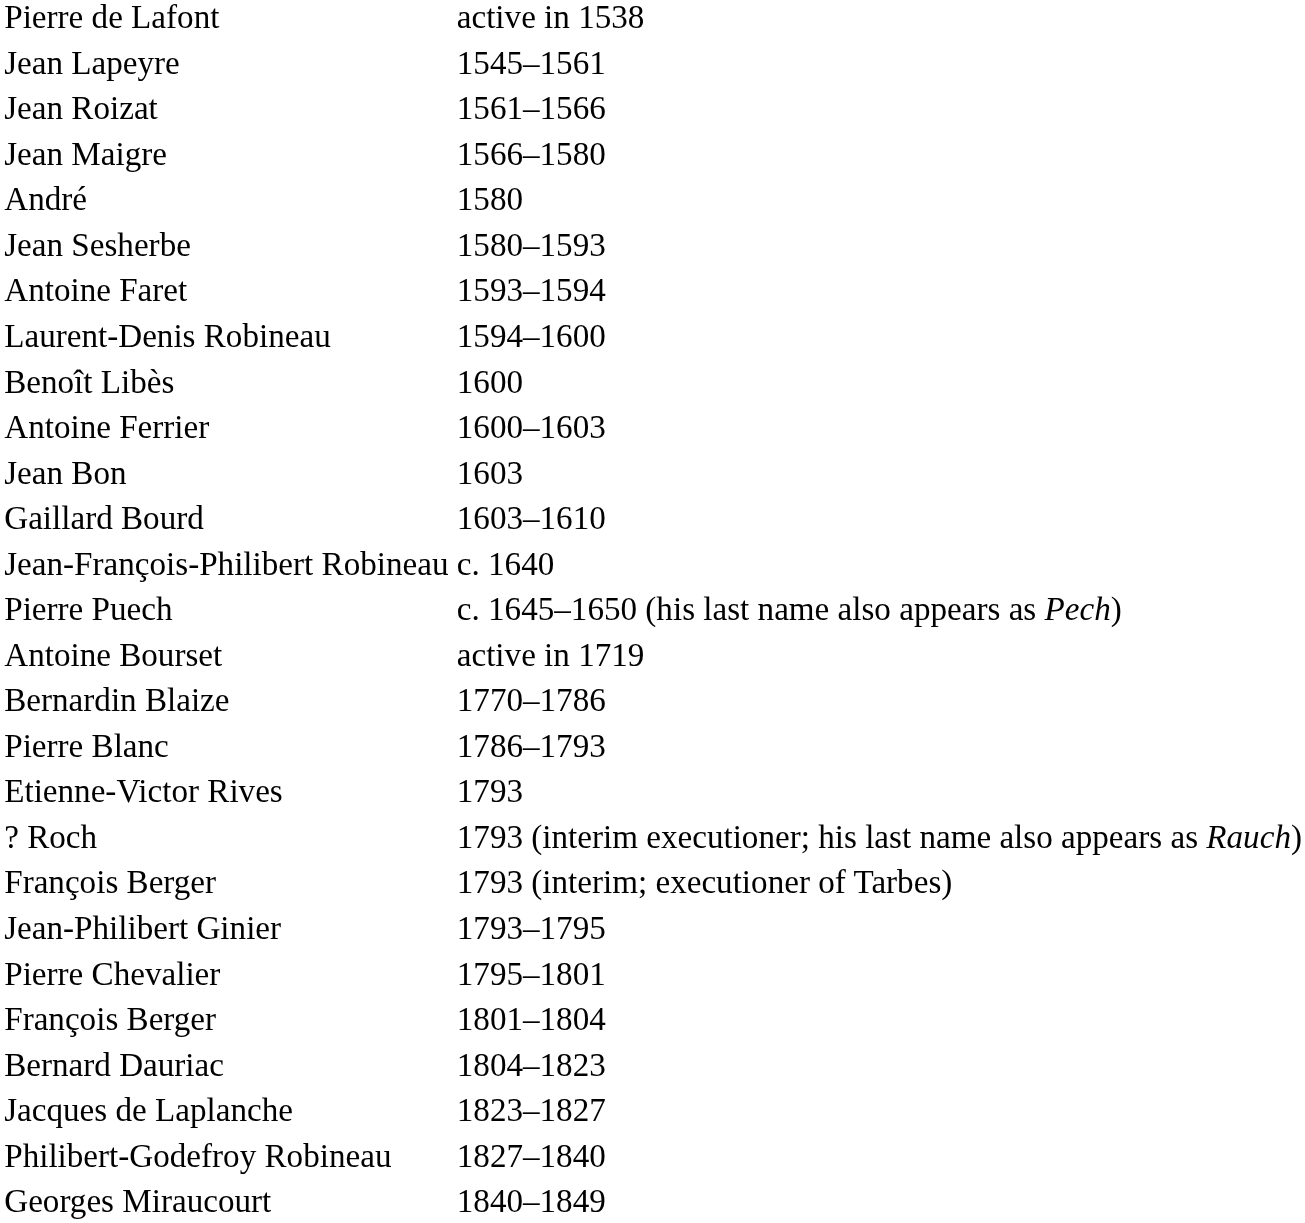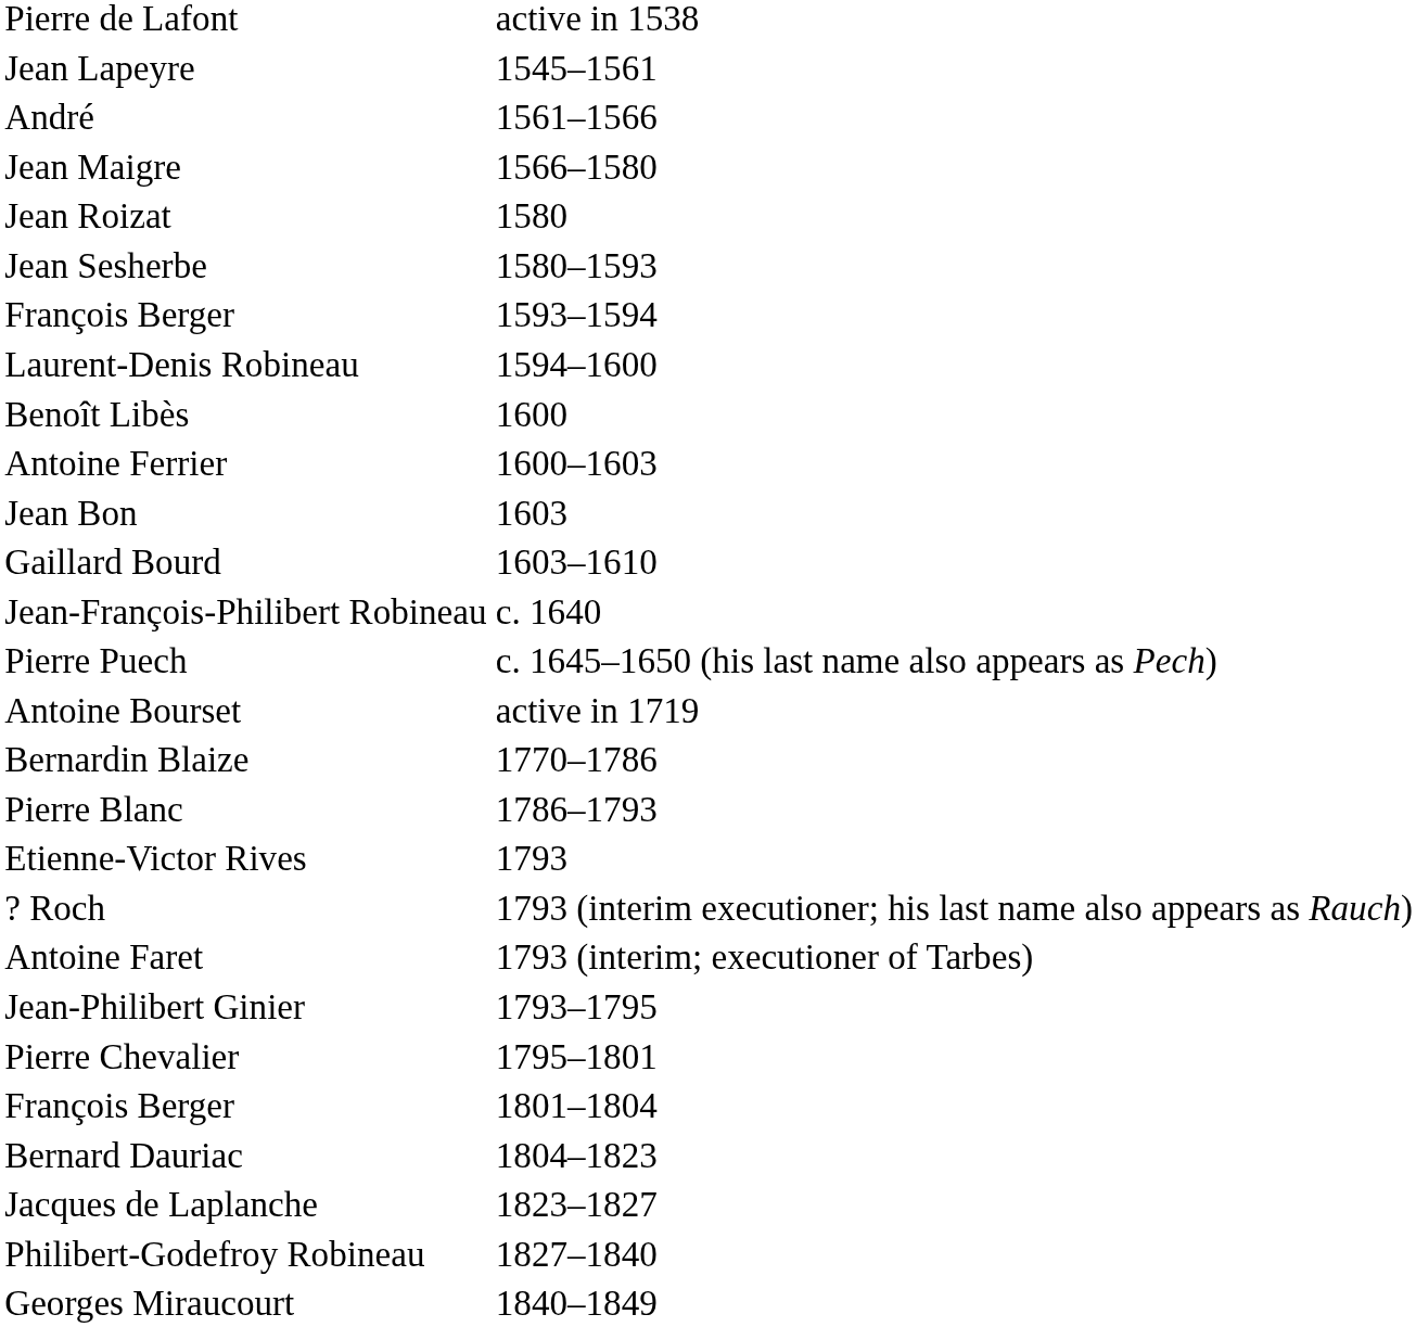row 3 | column 1: Jean Roizat -> André
row 5 | column 1: André -> Jean Roizat
row 7 | column 1: Antoine Faret -> François Berger
row 20 | column 1: François Berger -> Antoine Faret
